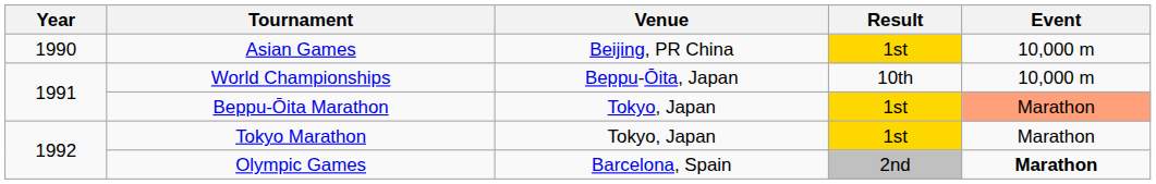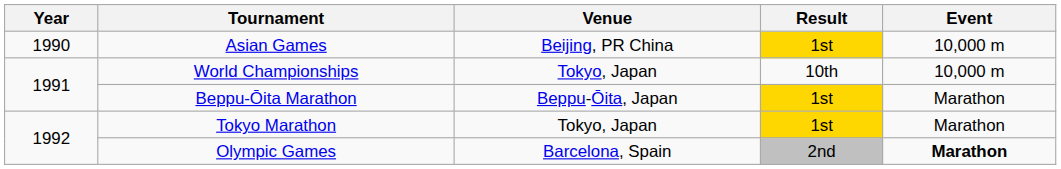World Championships | Venue: Beppu-Ōita, Japan -> Tokyo, Japan
Beppu-Ōita Marathon | Venue: Tokyo, Japan -> Beppu-Ōita, Japan
Beppu-Ōita Marathon | Event: lightsalmon background -> no background
